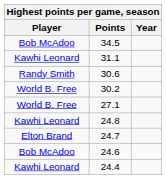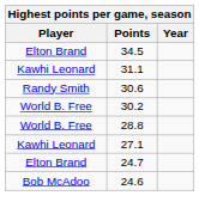34.5 | Player: Bob McAdoo -> Elton Brand
+ row: World B. Free | 28.8
27.1 | Player: World B. Free -> Kawhi Leonard
- row: Kawhi Leonard | 24.8
- row: Kawhi Leonard | 24.4
